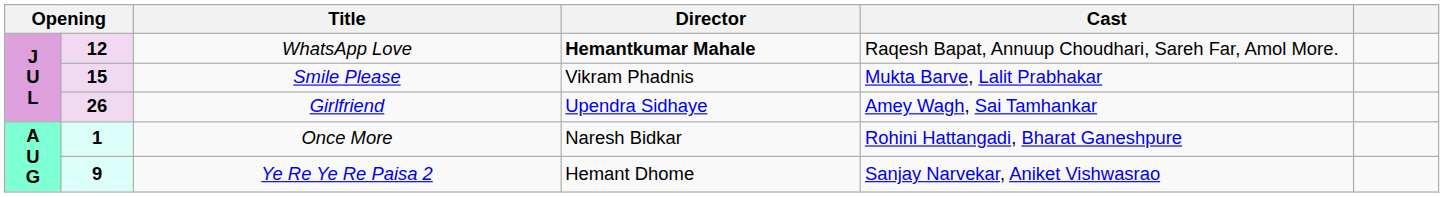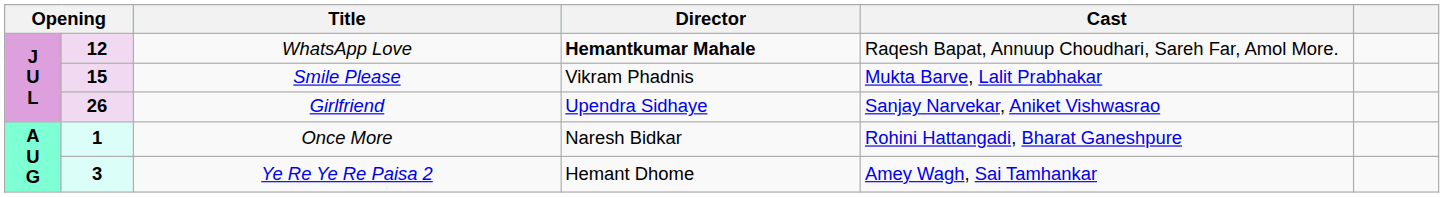Girlfriend | Cast: Amey Wagh, Sai Tamhankar -> Sanjay Narvekar, Aniket Vishwasrao
Ye Re Ye Re Paisa 2 | column 2: 9 -> 3
Ye Re Ye Re Paisa 2 | Cast: Sanjay Narvekar, Aniket Vishwasrao -> Amey Wagh, Sai Tamhankar
